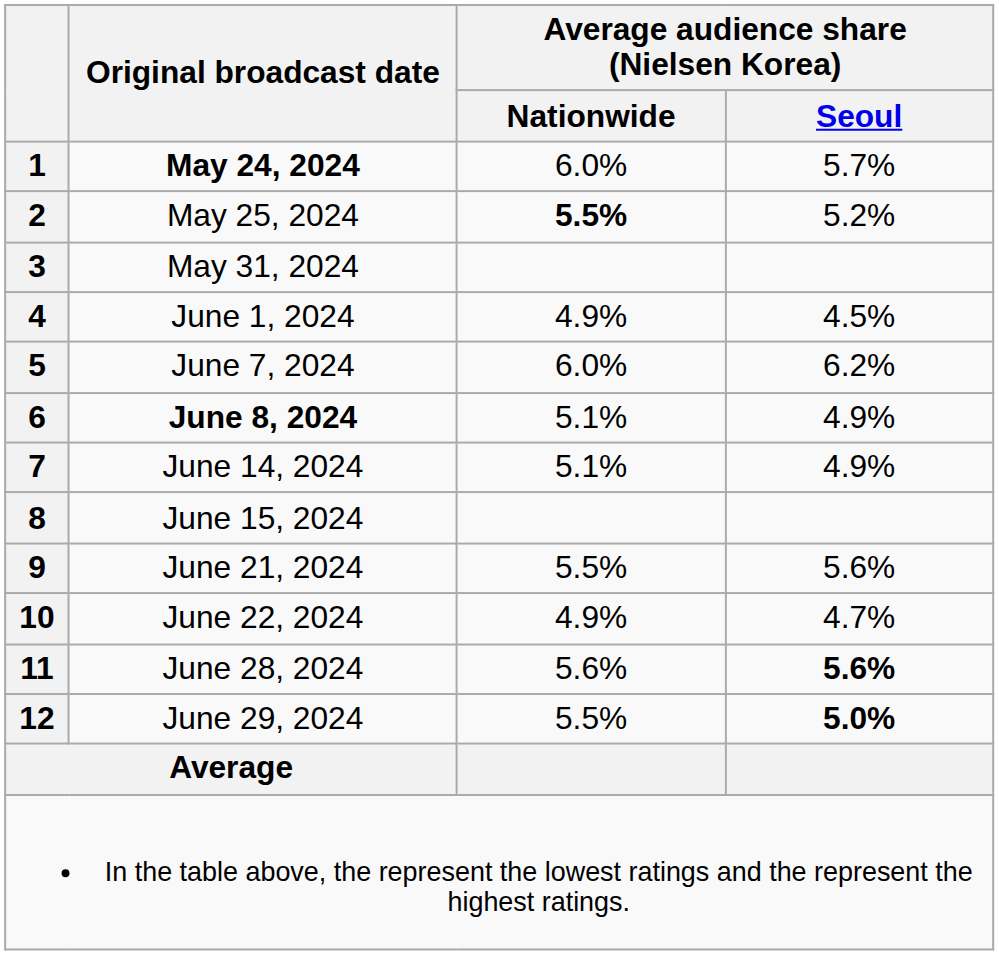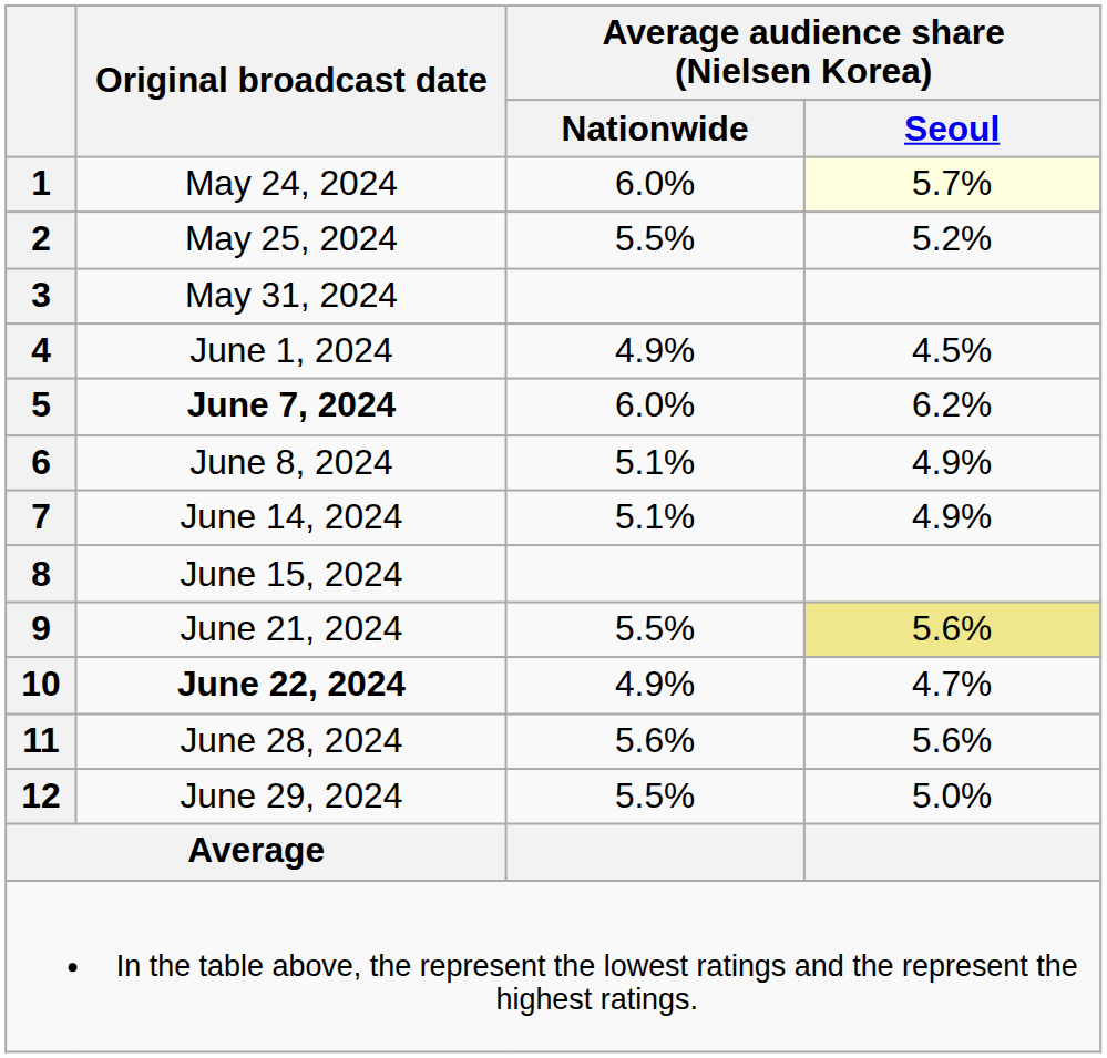1 | Original broadcast date: bold -> normal
1 | Average audience share (Nielsen Korea) / Seoul: no background -> lightyellow background
2 | Average audience share (Nielsen Korea) / Nationwide: bold -> normal
5 | Original broadcast date: normal -> bold
6 | Original broadcast date: bold -> normal
9 | Average audience share (Nielsen Korea) / Seoul: no background -> khaki background
10 | Original broadcast date: normal -> bold
11 | Average audience share (Nielsen Korea) / Seoul: bold -> normal
12 | Average audience share (Nielsen Korea) / Seoul: bold -> normal
